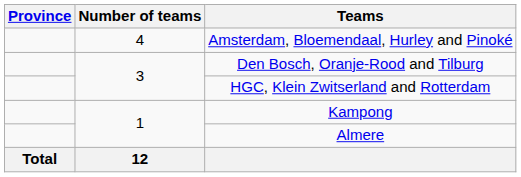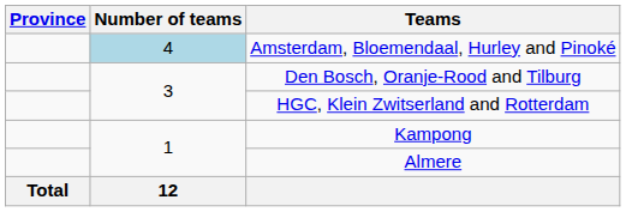Amsterdam, Bloemendaal, Hurley and Pinoké | Number of teams: no background -> lightblue background
